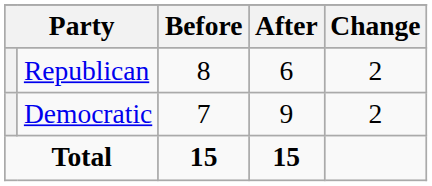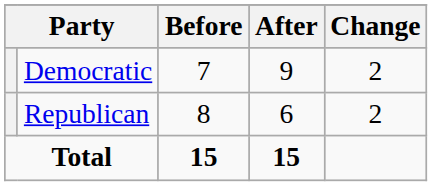rows swapped: Democratic <-> Republican
